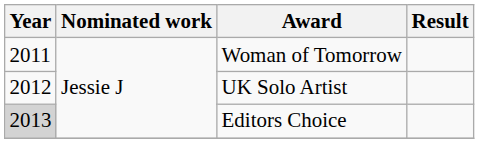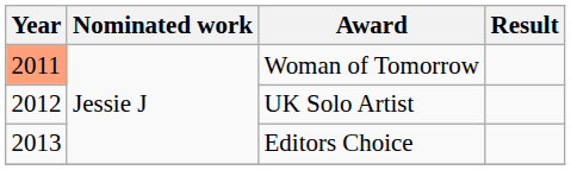Woman of Tomorrow | Year: no background -> lightsalmon background
Editors Choice | Year: lightgrey background -> no background
